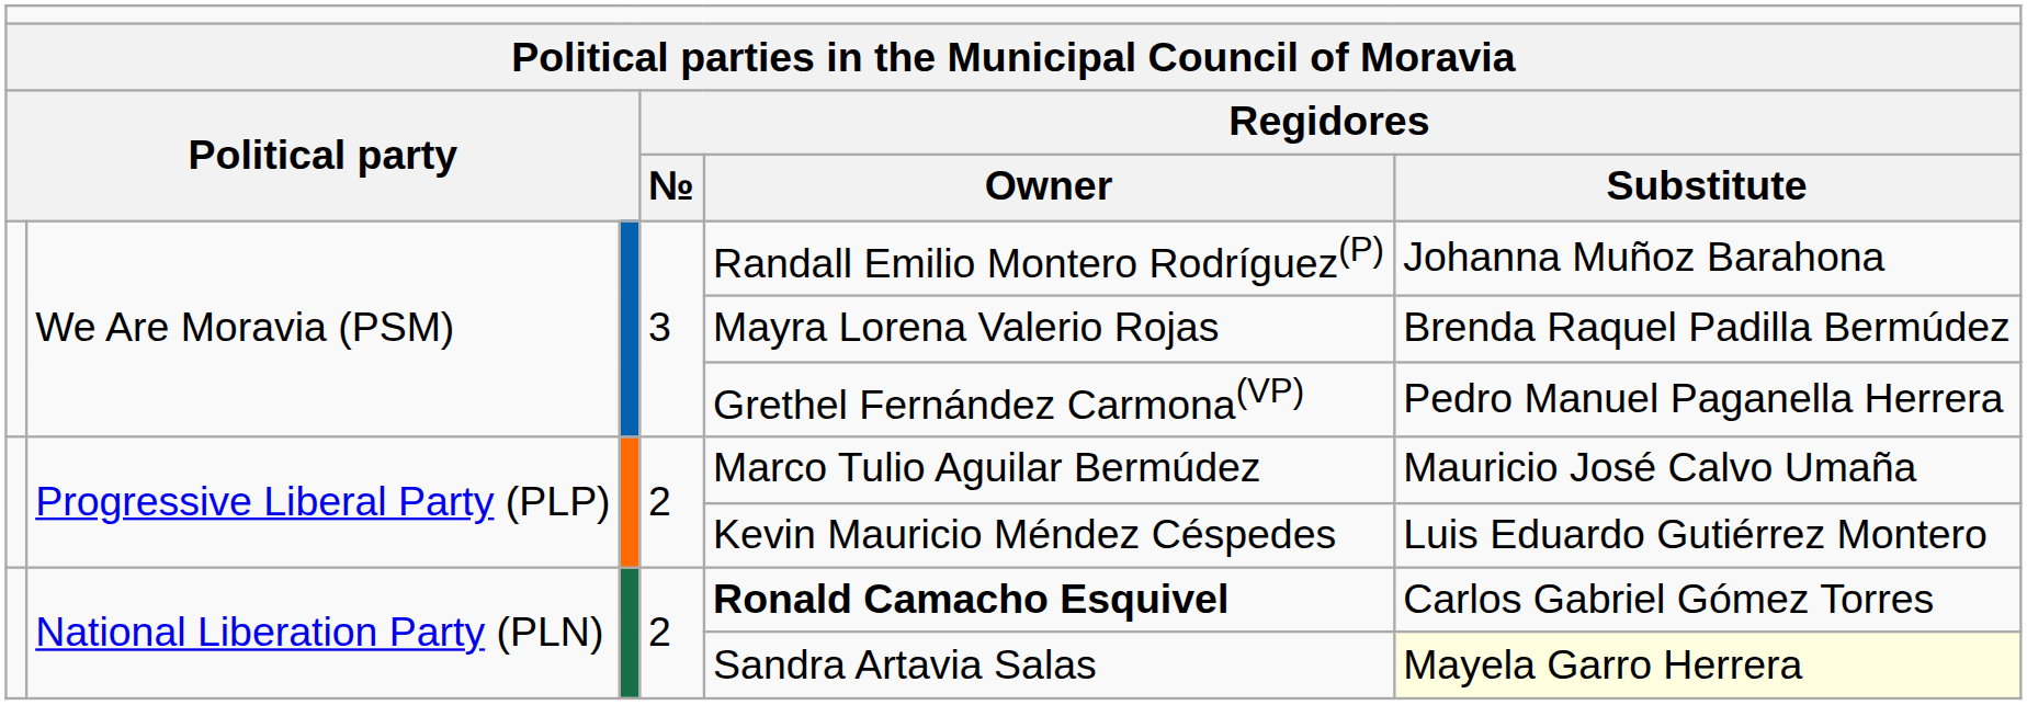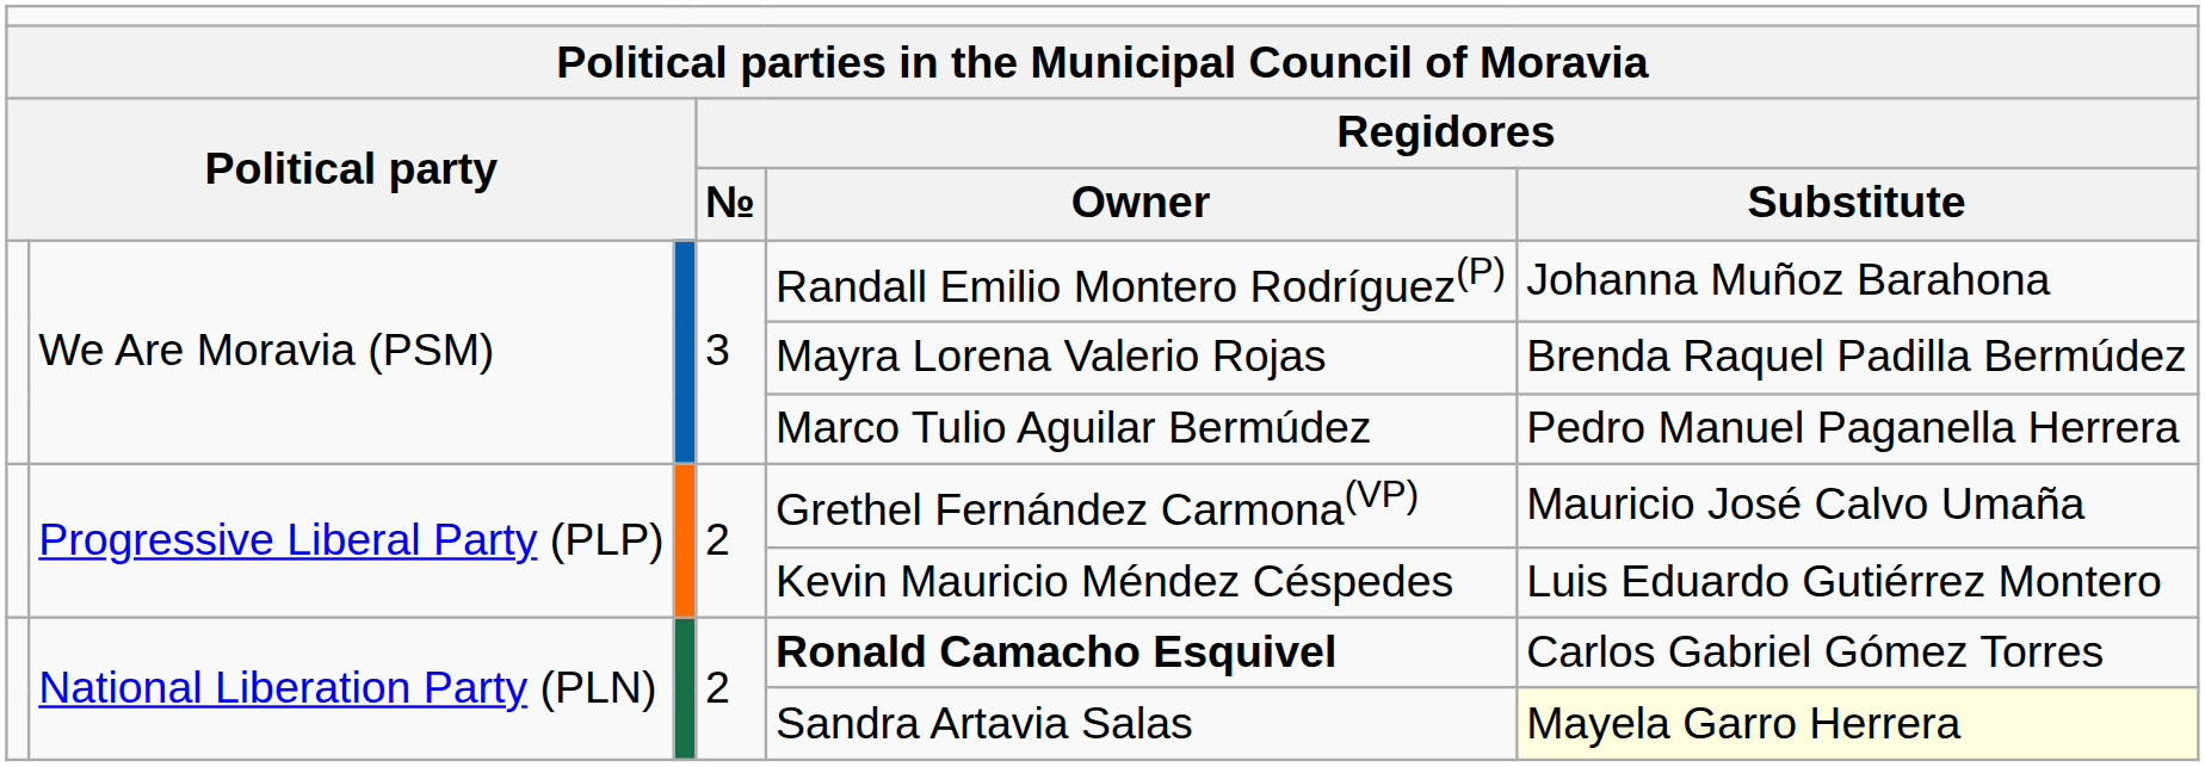row 7 | column 5: Grethel Fernández Carmona(VP) -> Marco Tulio Aguilar Bermúdez
row 8 | column 5: Marco Tulio Aguilar Bermúdez -> Grethel Fernández Carmona(VP)
